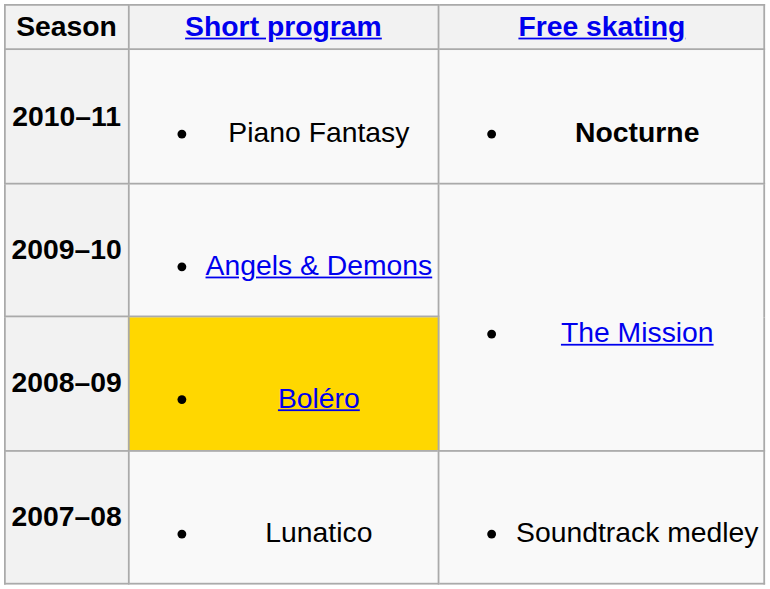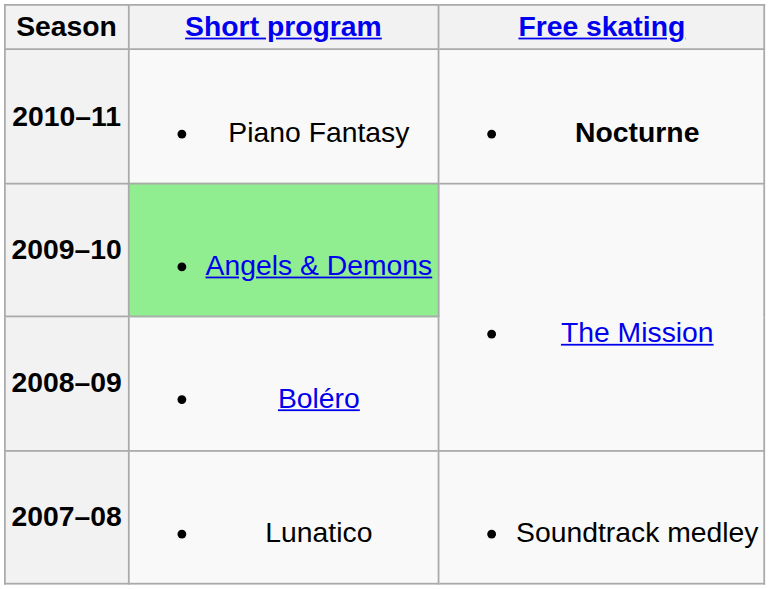2009–10 | Short program: no background -> lightgreen background
2008–09 | Short program: gold background -> no background
